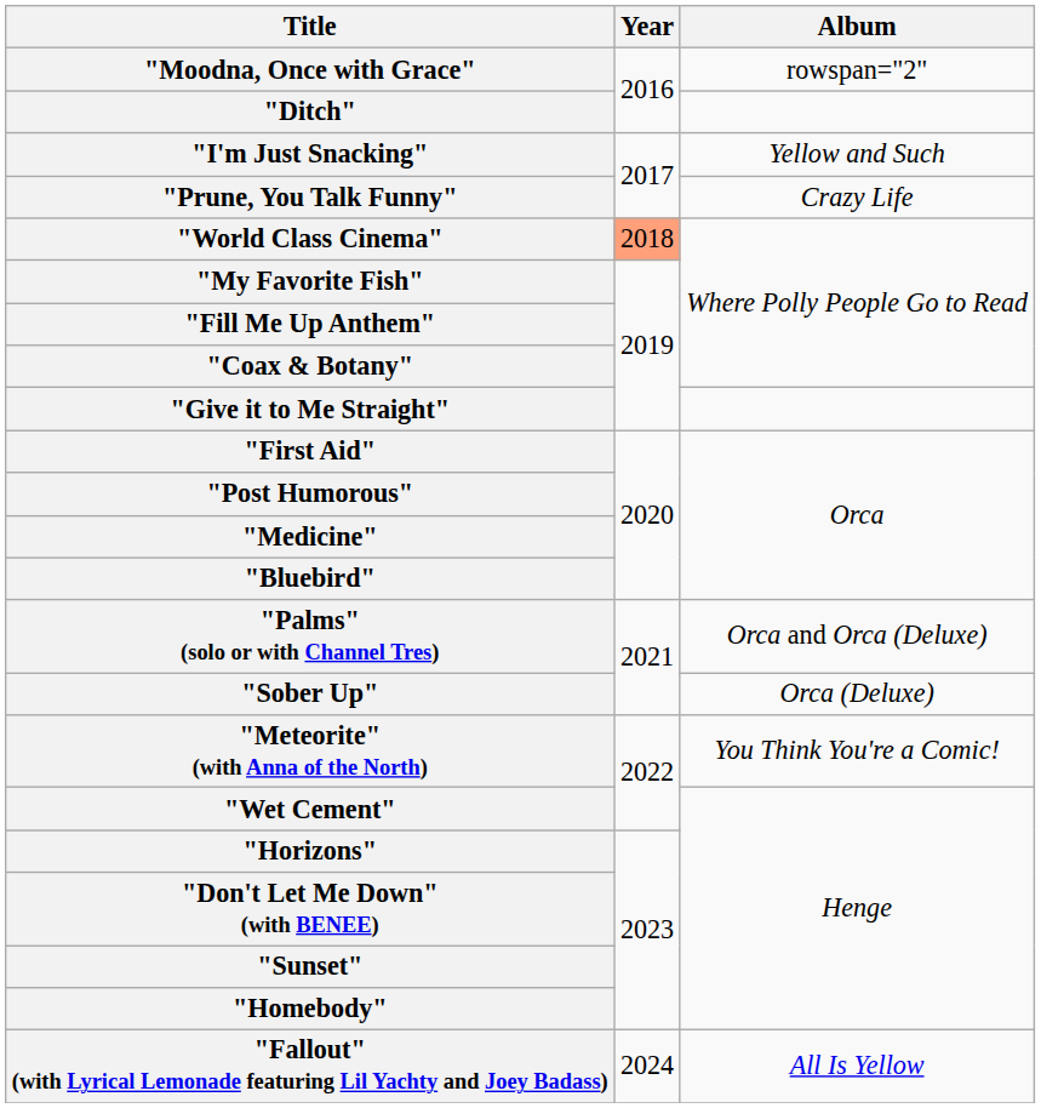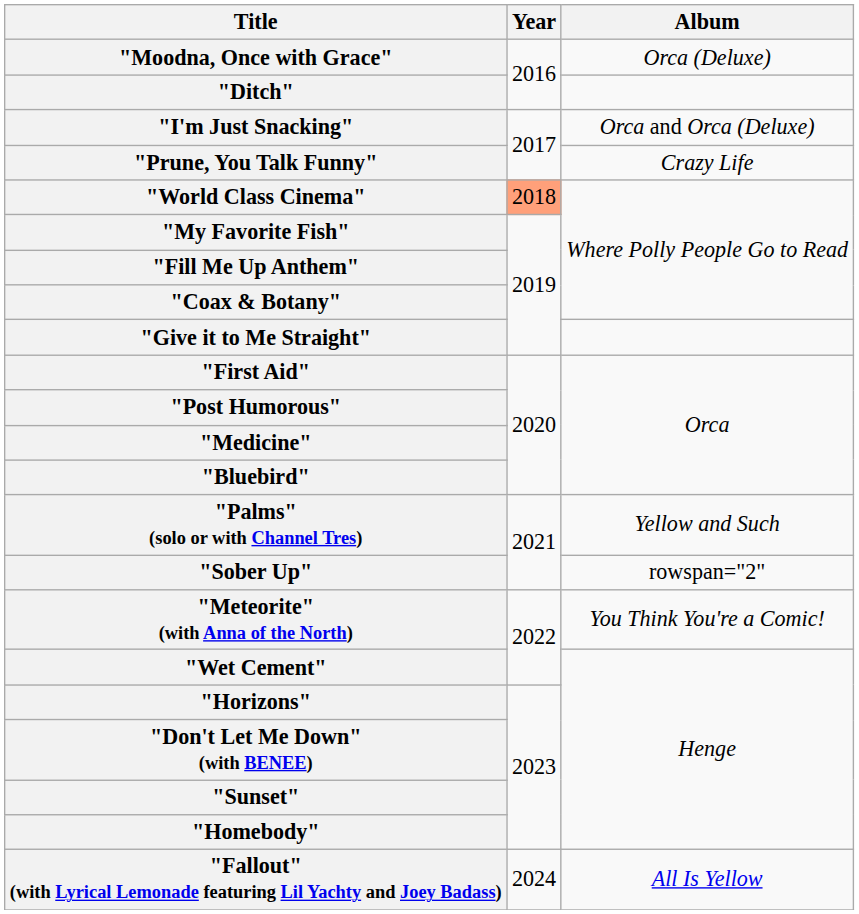"Moodna, Once with Grace" | Album: rowspan="2" -> Orca (Deluxe)
"I'm Just Snacking" | Album: Yellow and Such -> Orca and Orca (Deluxe)
"Palms" (solo or with Channel Tres) | Album: Orca and Orca (Deluxe) -> Yellow and Such
"Sober Up" | Album: Orca (Deluxe) -> rowspan="2"
